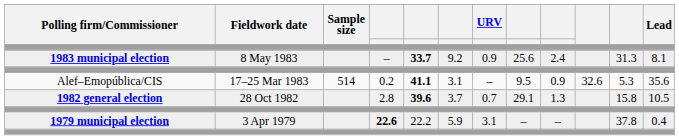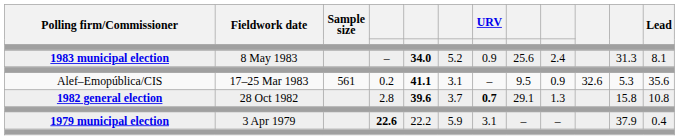1983 municipal election | column 5: 33.7 -> 34.0
1983 municipal election | column 6: 9.2 -> 5.2
Alef–Emopública/CIS | Sample size: 514 -> 561
1982 general election | URV: normal -> bold
1982 general election | Lead: 10.5 -> 10.8
1979 municipal election | column 11: 37.8 -> 37.9
